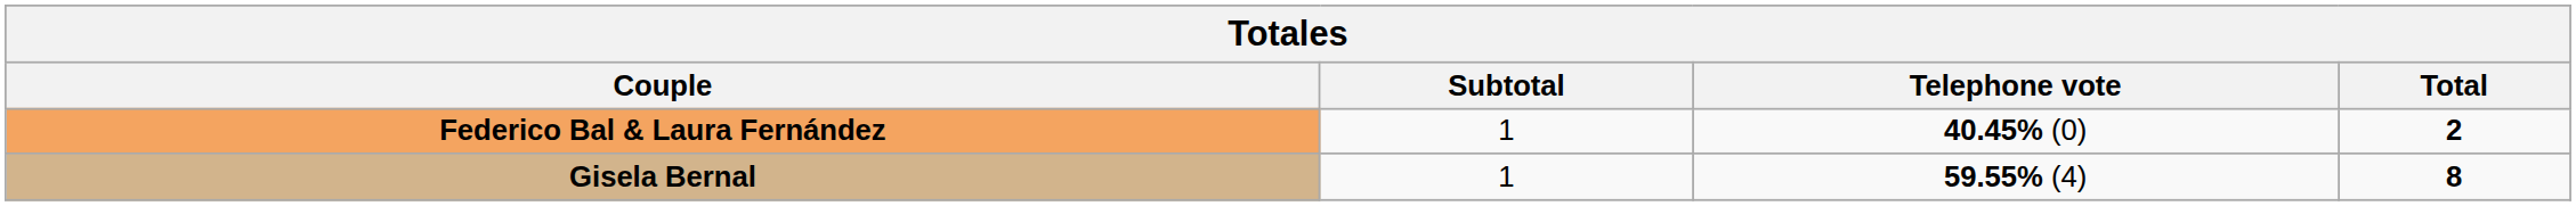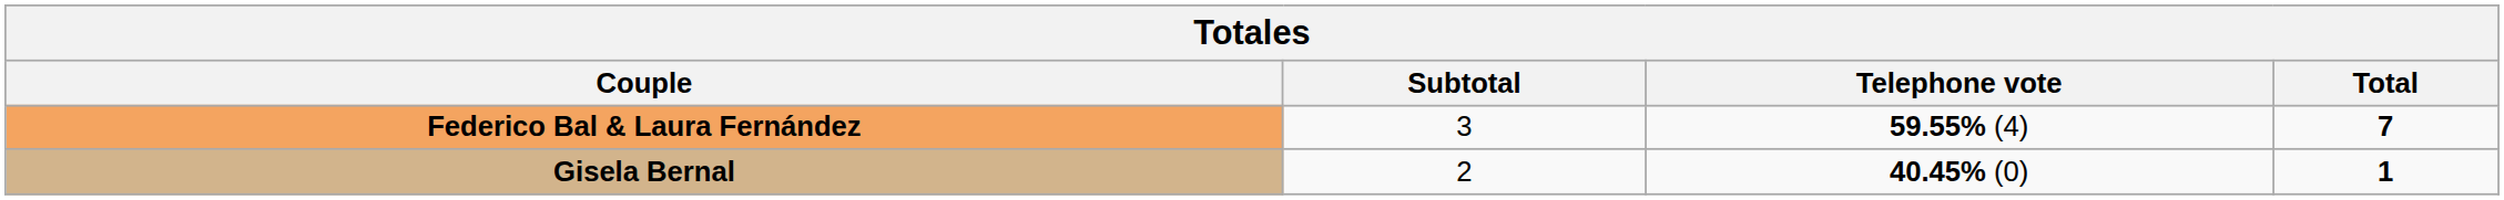Federico Bal & Laura Fernández | Subtotal: 1 -> 3
Federico Bal & Laura Fernández | Telephone vote: 40.45% (0) -> 59.55% (4)
Federico Bal & Laura Fernández | Total: 2 -> 7
Gisela Bernal | Subtotal: 1 -> 2
Gisela Bernal | Telephone vote: 59.55% (4) -> 40.45% (0)
Gisela Bernal | Total: 8 -> 1
